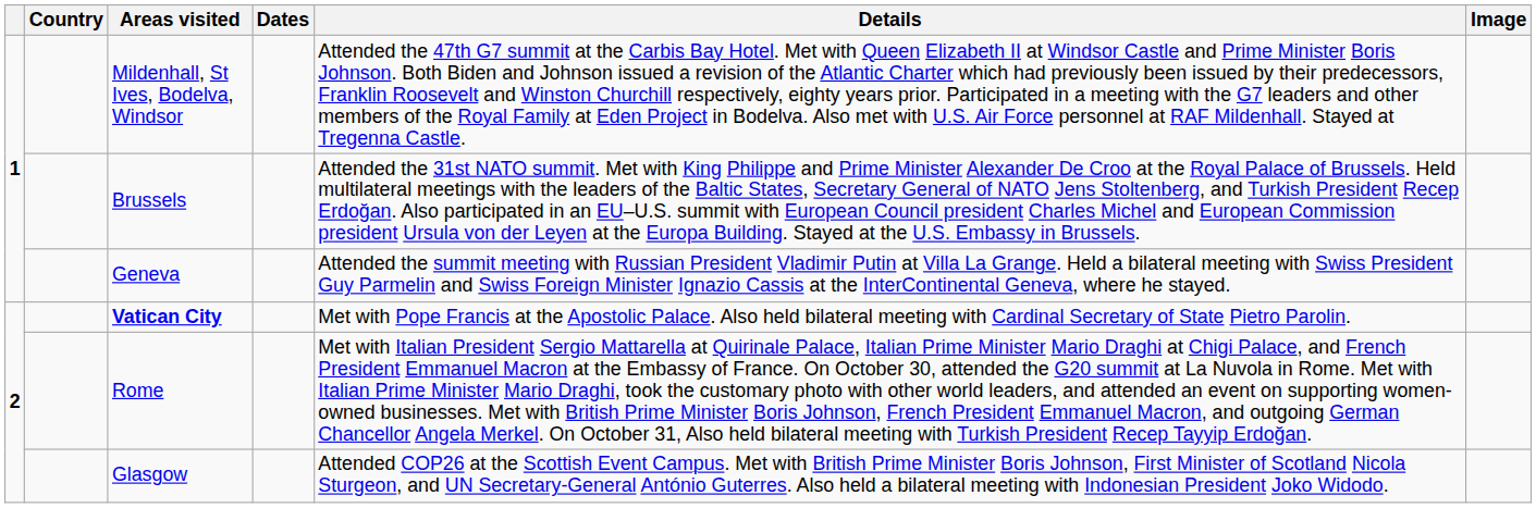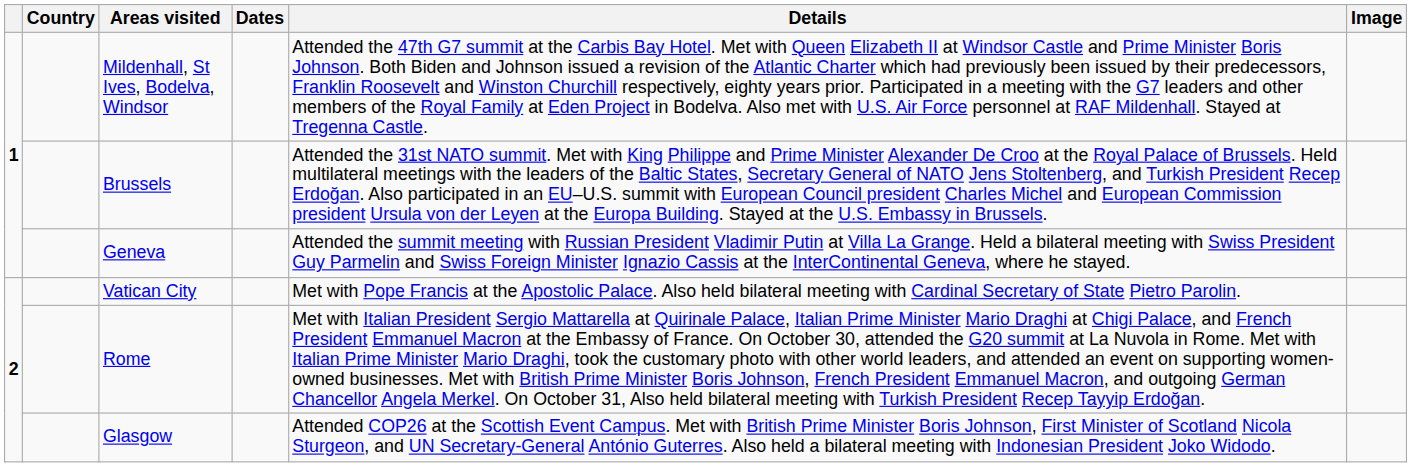Vatican City | Areas visited: bold -> normal
